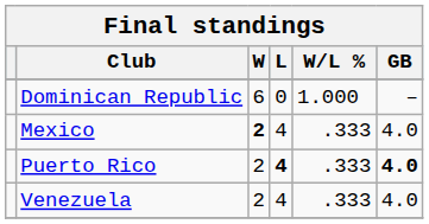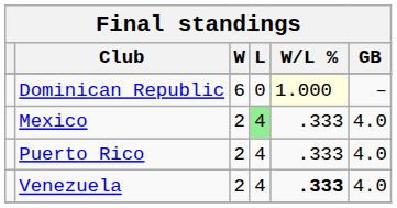Dominican Republic | W/L %: no background -> lightyellow background
Mexico | W: bold -> normal
Mexico | L: no background -> lightgreen background
Puerto Rico | L: bold -> normal
Puerto Rico | GB: bold -> normal
Venezuela | W/L %: normal -> bold
